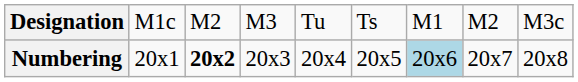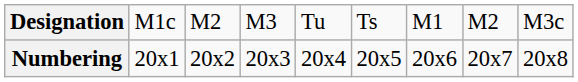Numbering | column 3: bold -> normal
Numbering | column 7: lightblue background -> no background
